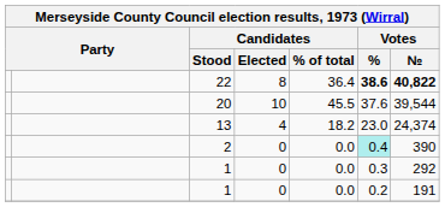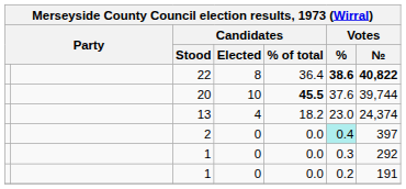20 | Candidates / % of total: normal -> bold
20 | Votes / №: 39,544 -> 39,744
2 | Votes / №: 390 -> 397
